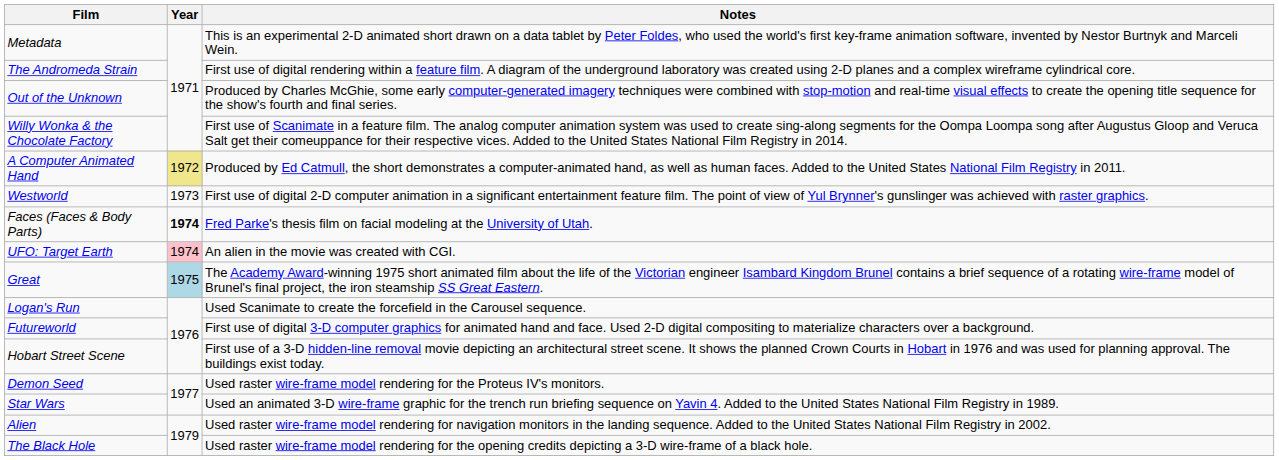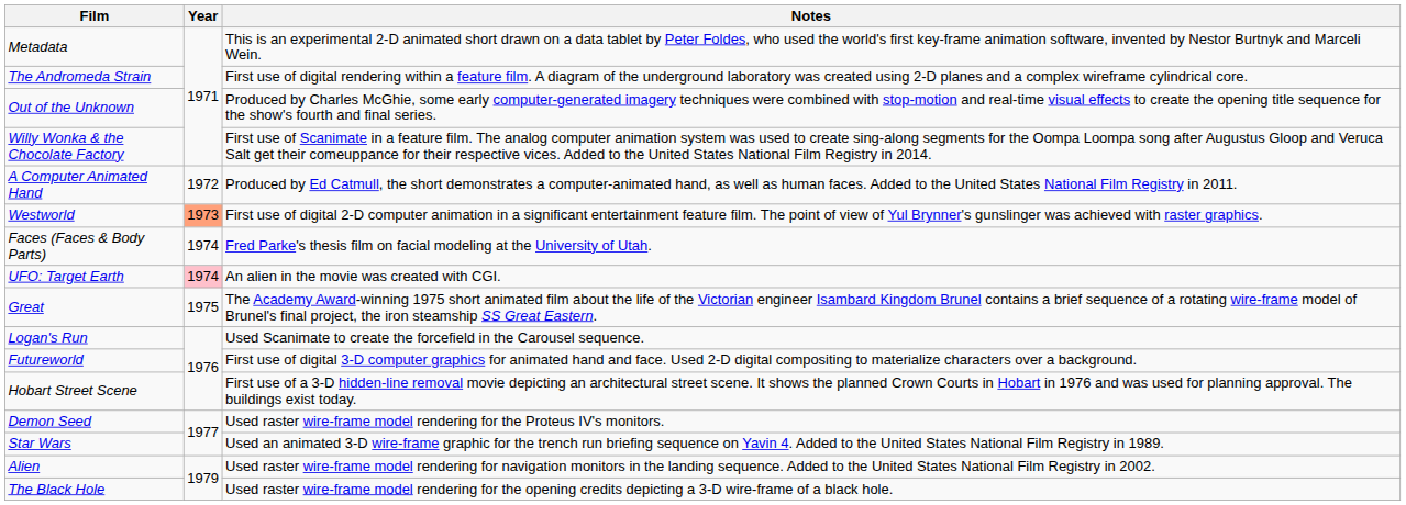A Computer Animated Hand | Year: khaki background -> no background
Westworld | Year: no background -> lightsalmon background
Faces (Faces & Body Parts) | Year: bold -> normal
Great | Year: lightblue background -> no background
